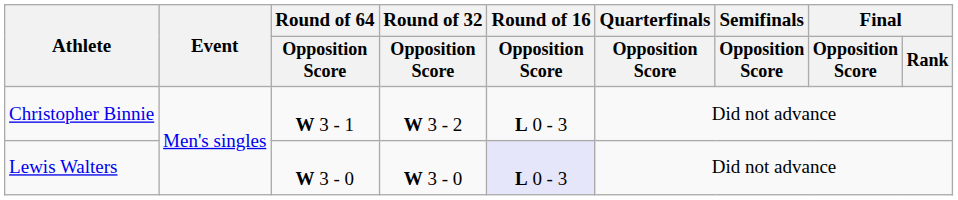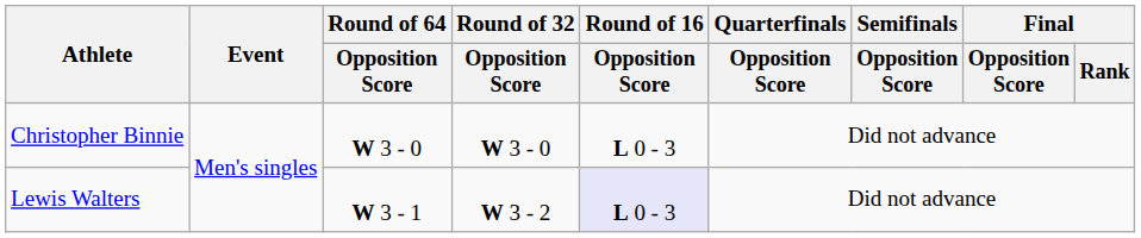Christopher Binnie | Round of 64 / Opposition Score: W 3 - 1 -> W 3 - 0
Christopher Binnie | Round of 32 / Opposition Score: W 3 - 2 -> W 3 - 0
Lewis Walters | Round of 64 / Opposition Score: W 3 - 0 -> W 3 - 1
Lewis Walters | Round of 32 / Opposition Score: W 3 - 0 -> W 3 - 2
